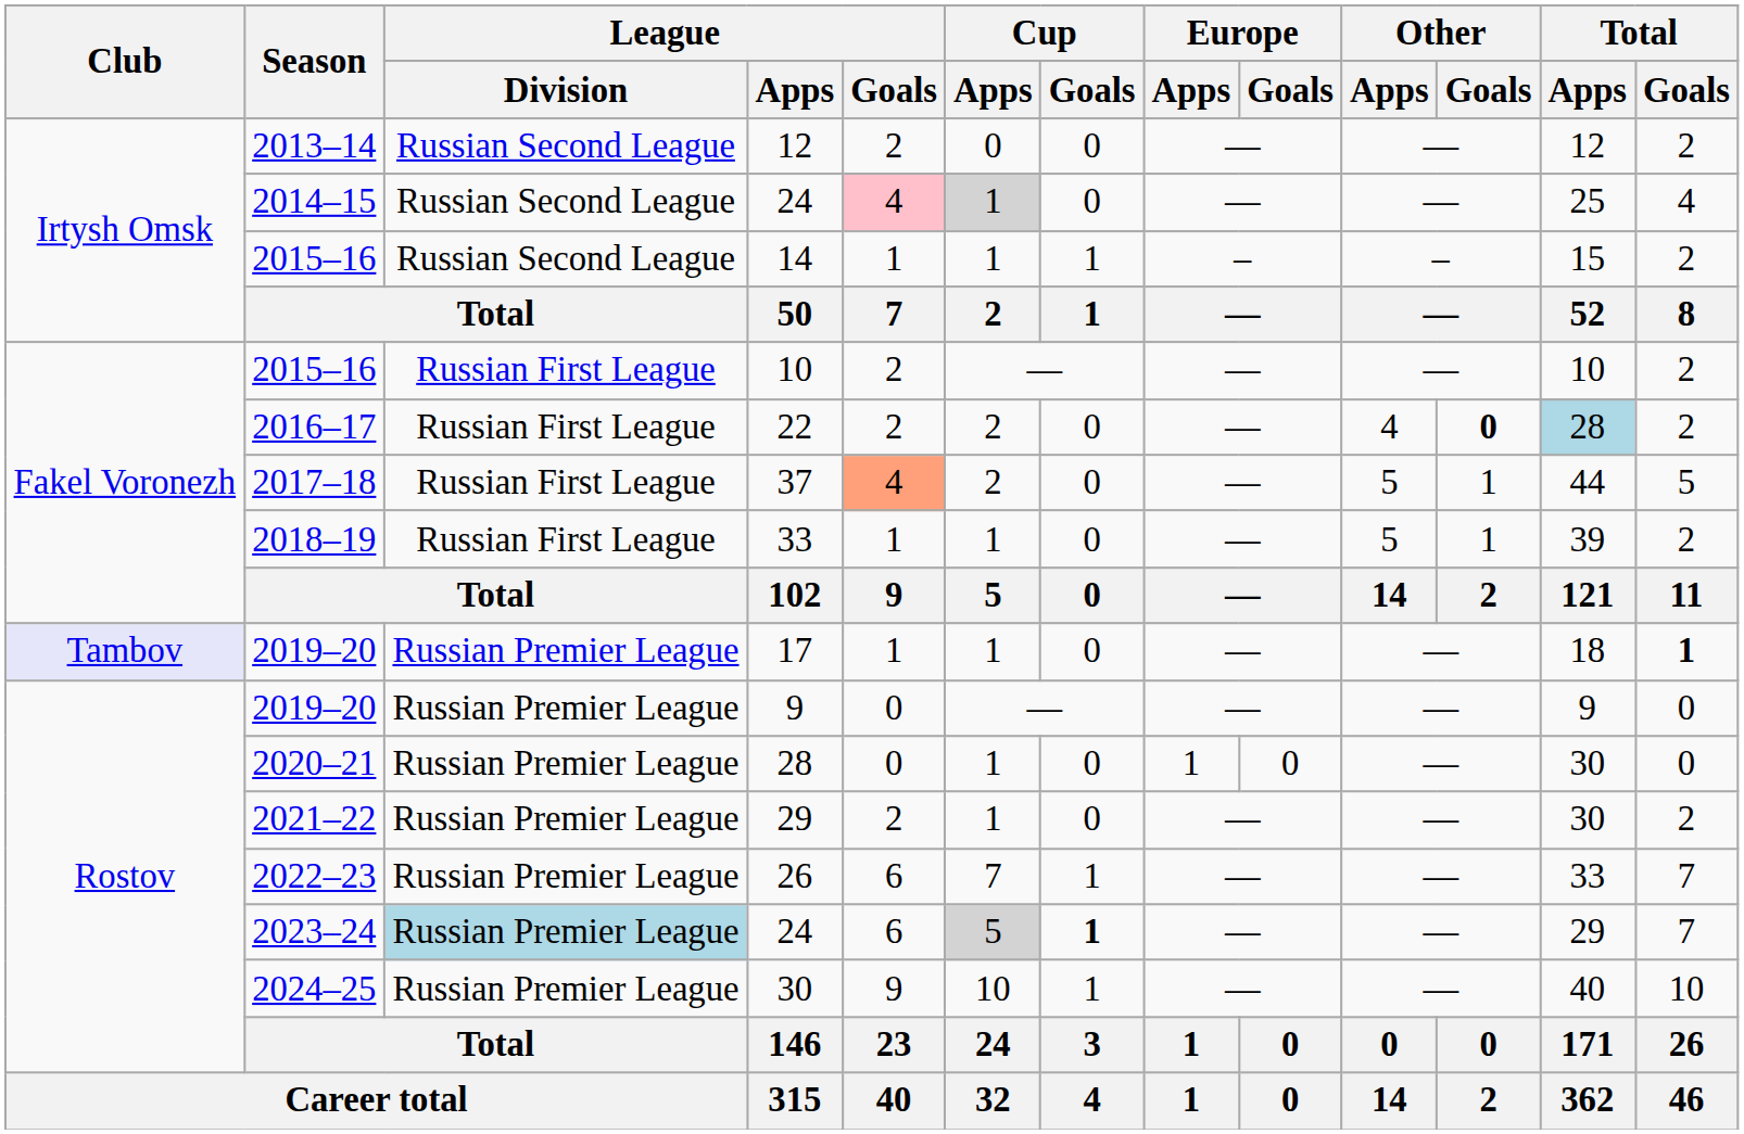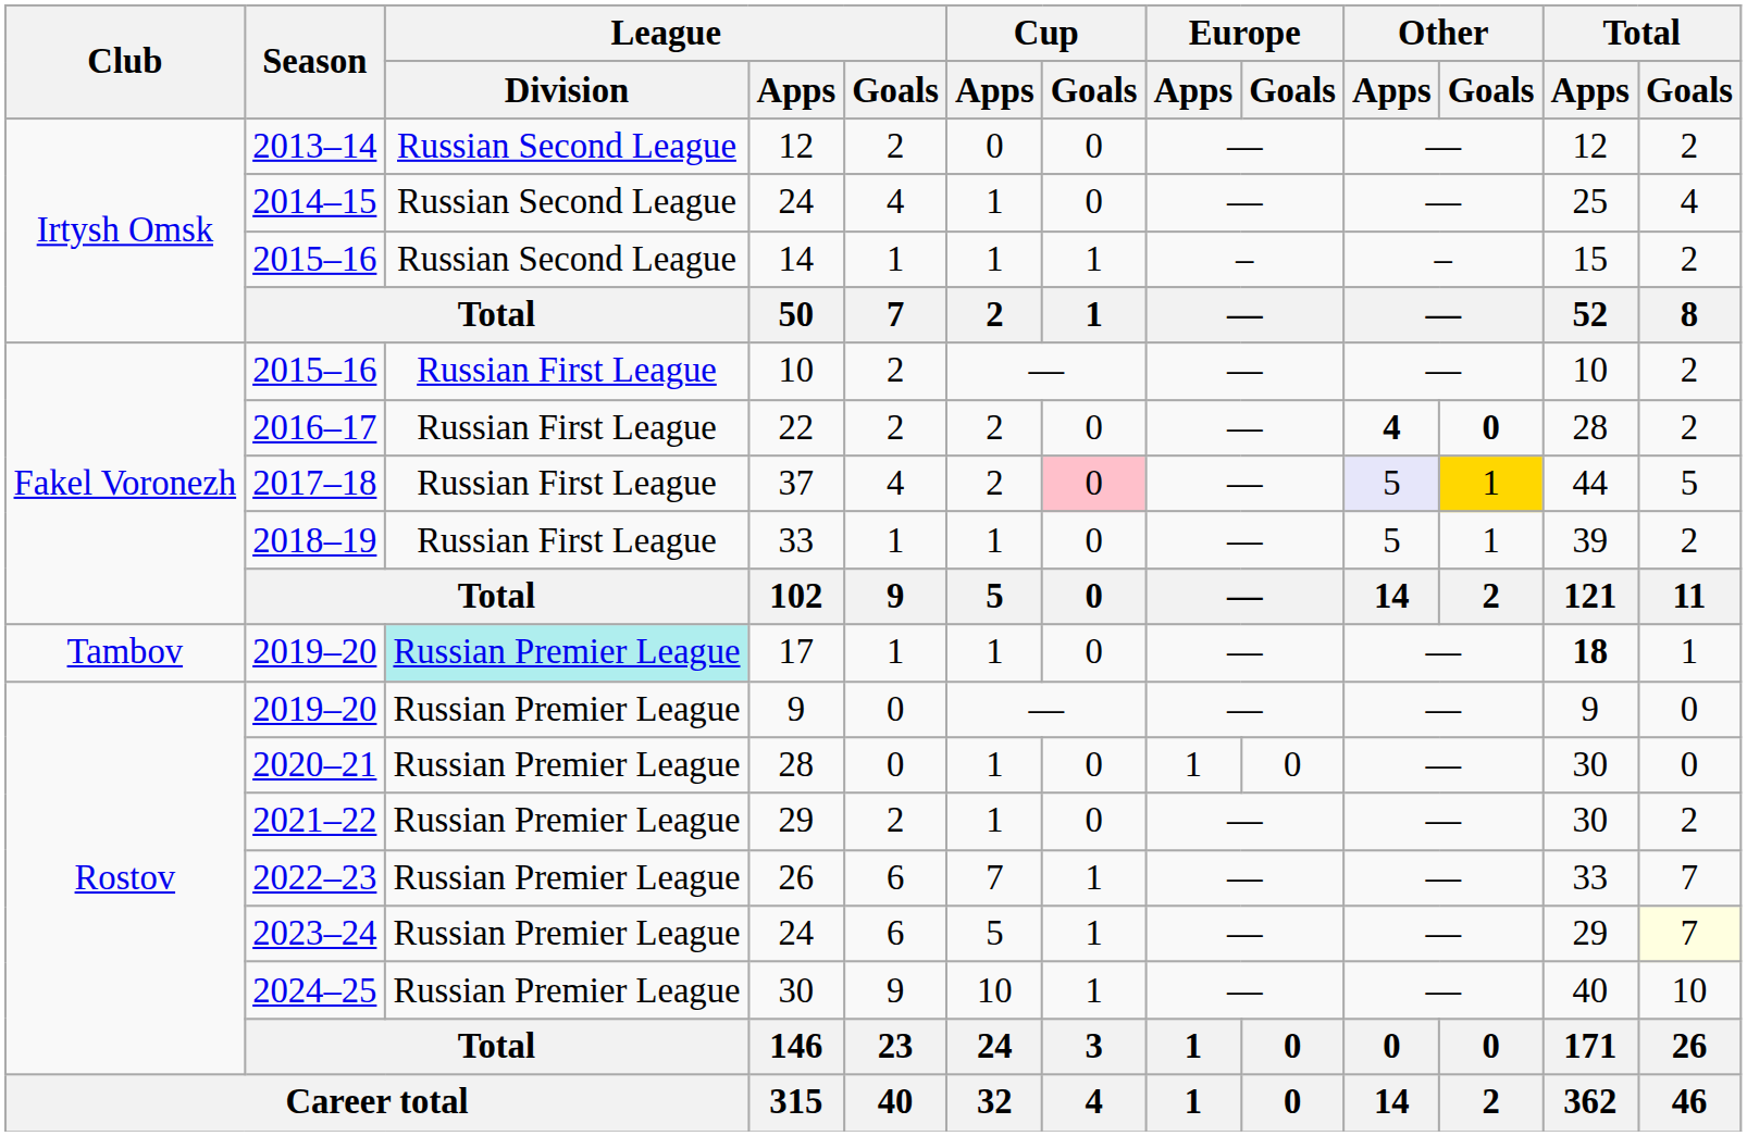2014–15 / 24 | League / Goals: pink background -> no background
2014–15 / 24 | Cup / Apps: lightgrey background -> no background
22 | Other / Apps: normal -> bold
22 | Total / Apps: lightblue background -> no background
37 | League / Goals: lightsalmon background -> no background
37 | Cup / Goals: no background -> pink background
37 | Other / Apps: no background -> lavender background
37 | Other / Goals: no background -> gold background
17 | Club: lavender background -> no background
17 | League / Division: no background -> paleturquoise background
17 | Total / Apps: normal -> bold
17 | Total / Goals: bold -> normal
2023–24 / 24 | League / Division: lightblue background -> no background
2023–24 / 24 | Cup / Apps: lightgrey background -> no background
2023–24 / 24 | Cup / Goals: bold -> normal
2023–24 / 24 | Total / Goals: no background -> lightyellow background
